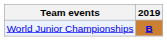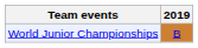World Junior Championships | 2019: bold -> normal
